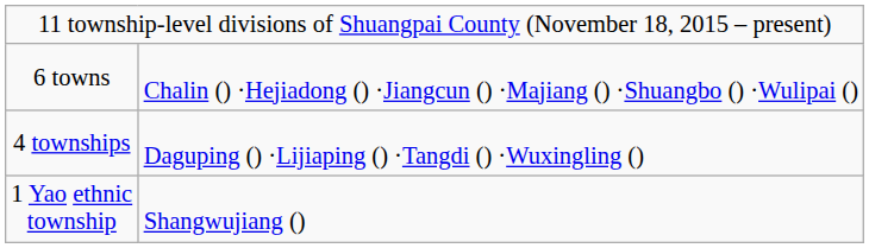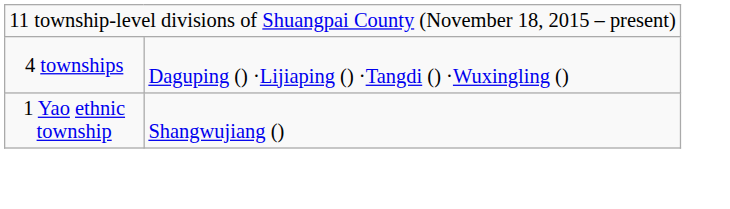- row: 6 towns | Chalin () ·Hejiadong () ·Jiangcun () ·Majiang () ·Shuangbo () ·Wulipai ()
